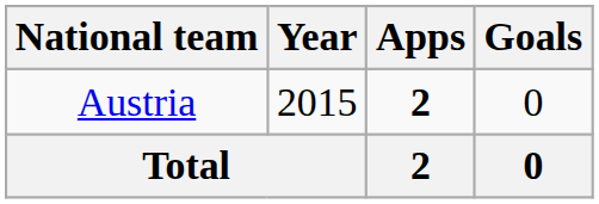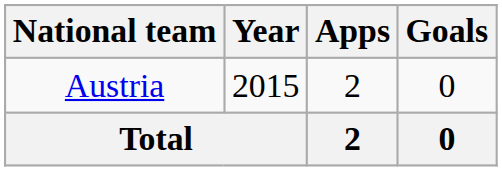Austria | Apps: bold -> normal
